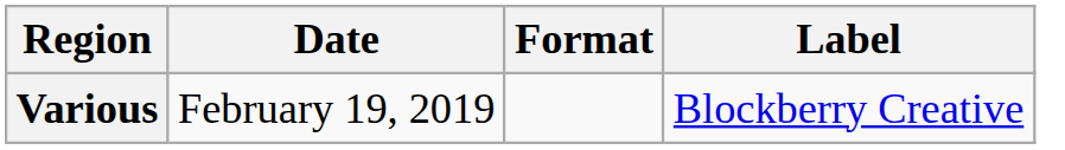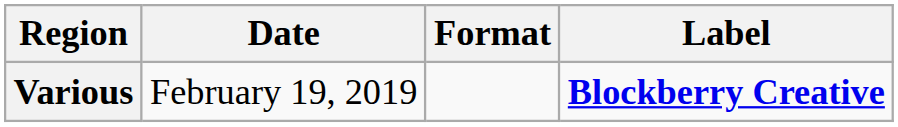Various | Label: normal -> bold
